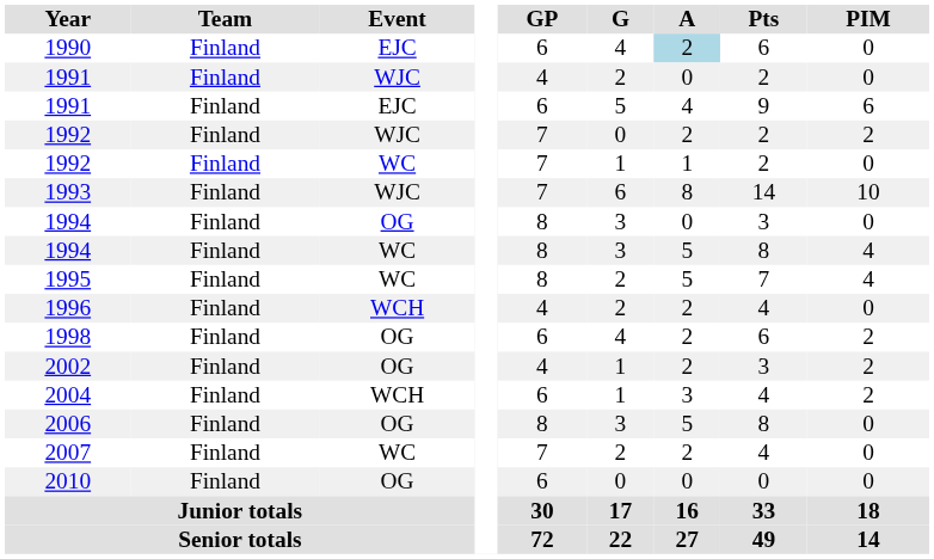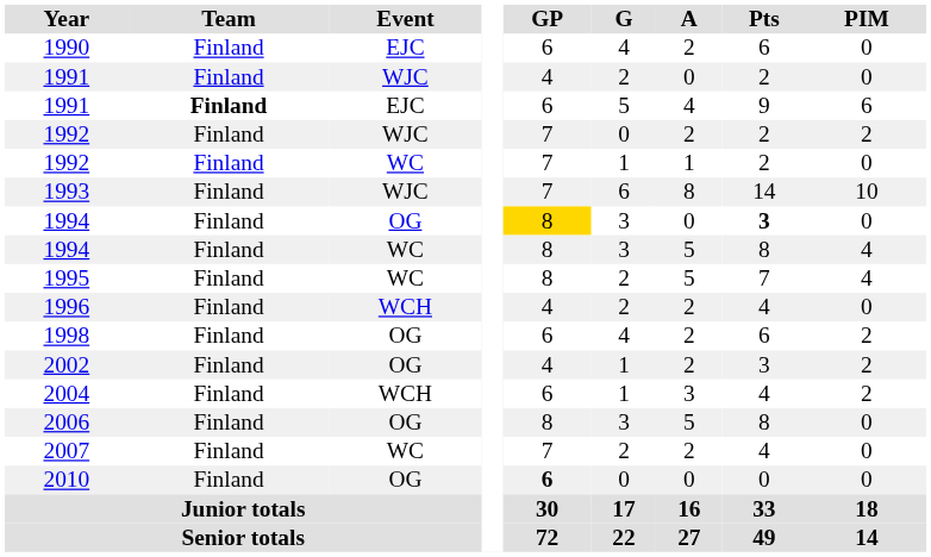1990 | A: lightblue background -> no background
1991 / EJC | Team: normal -> bold
1994 / OG | GP: no background -> gold background
1994 / OG | Pts: normal -> bold
2010 | GP: normal -> bold
